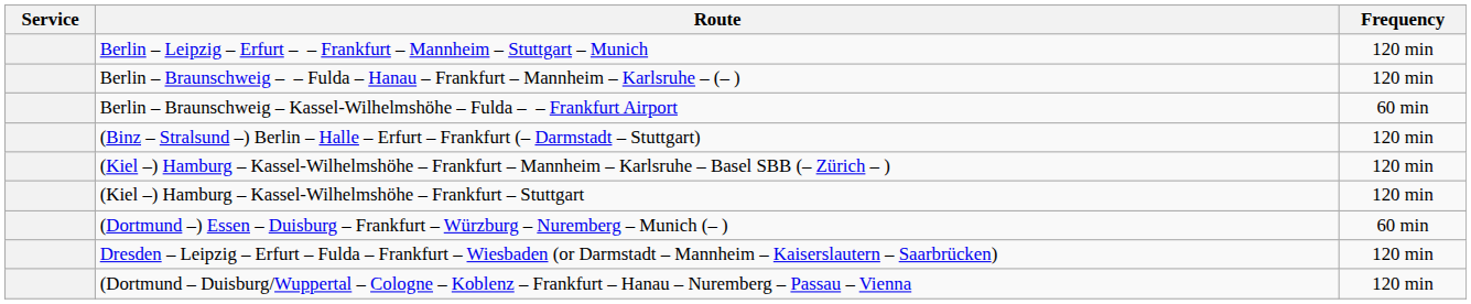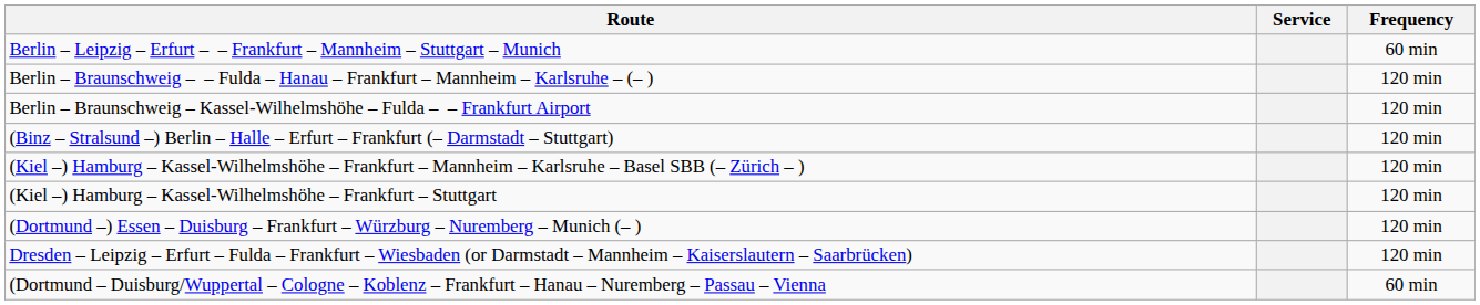columns swapped: Service <-> Route
row 2 | Frequency: 120 min -> 60 min
row 4 | Frequency: 60 min -> 120 min
row 8 | Frequency: 60 min -> 120 min
row 10 | Frequency: 120 min -> 60 min
